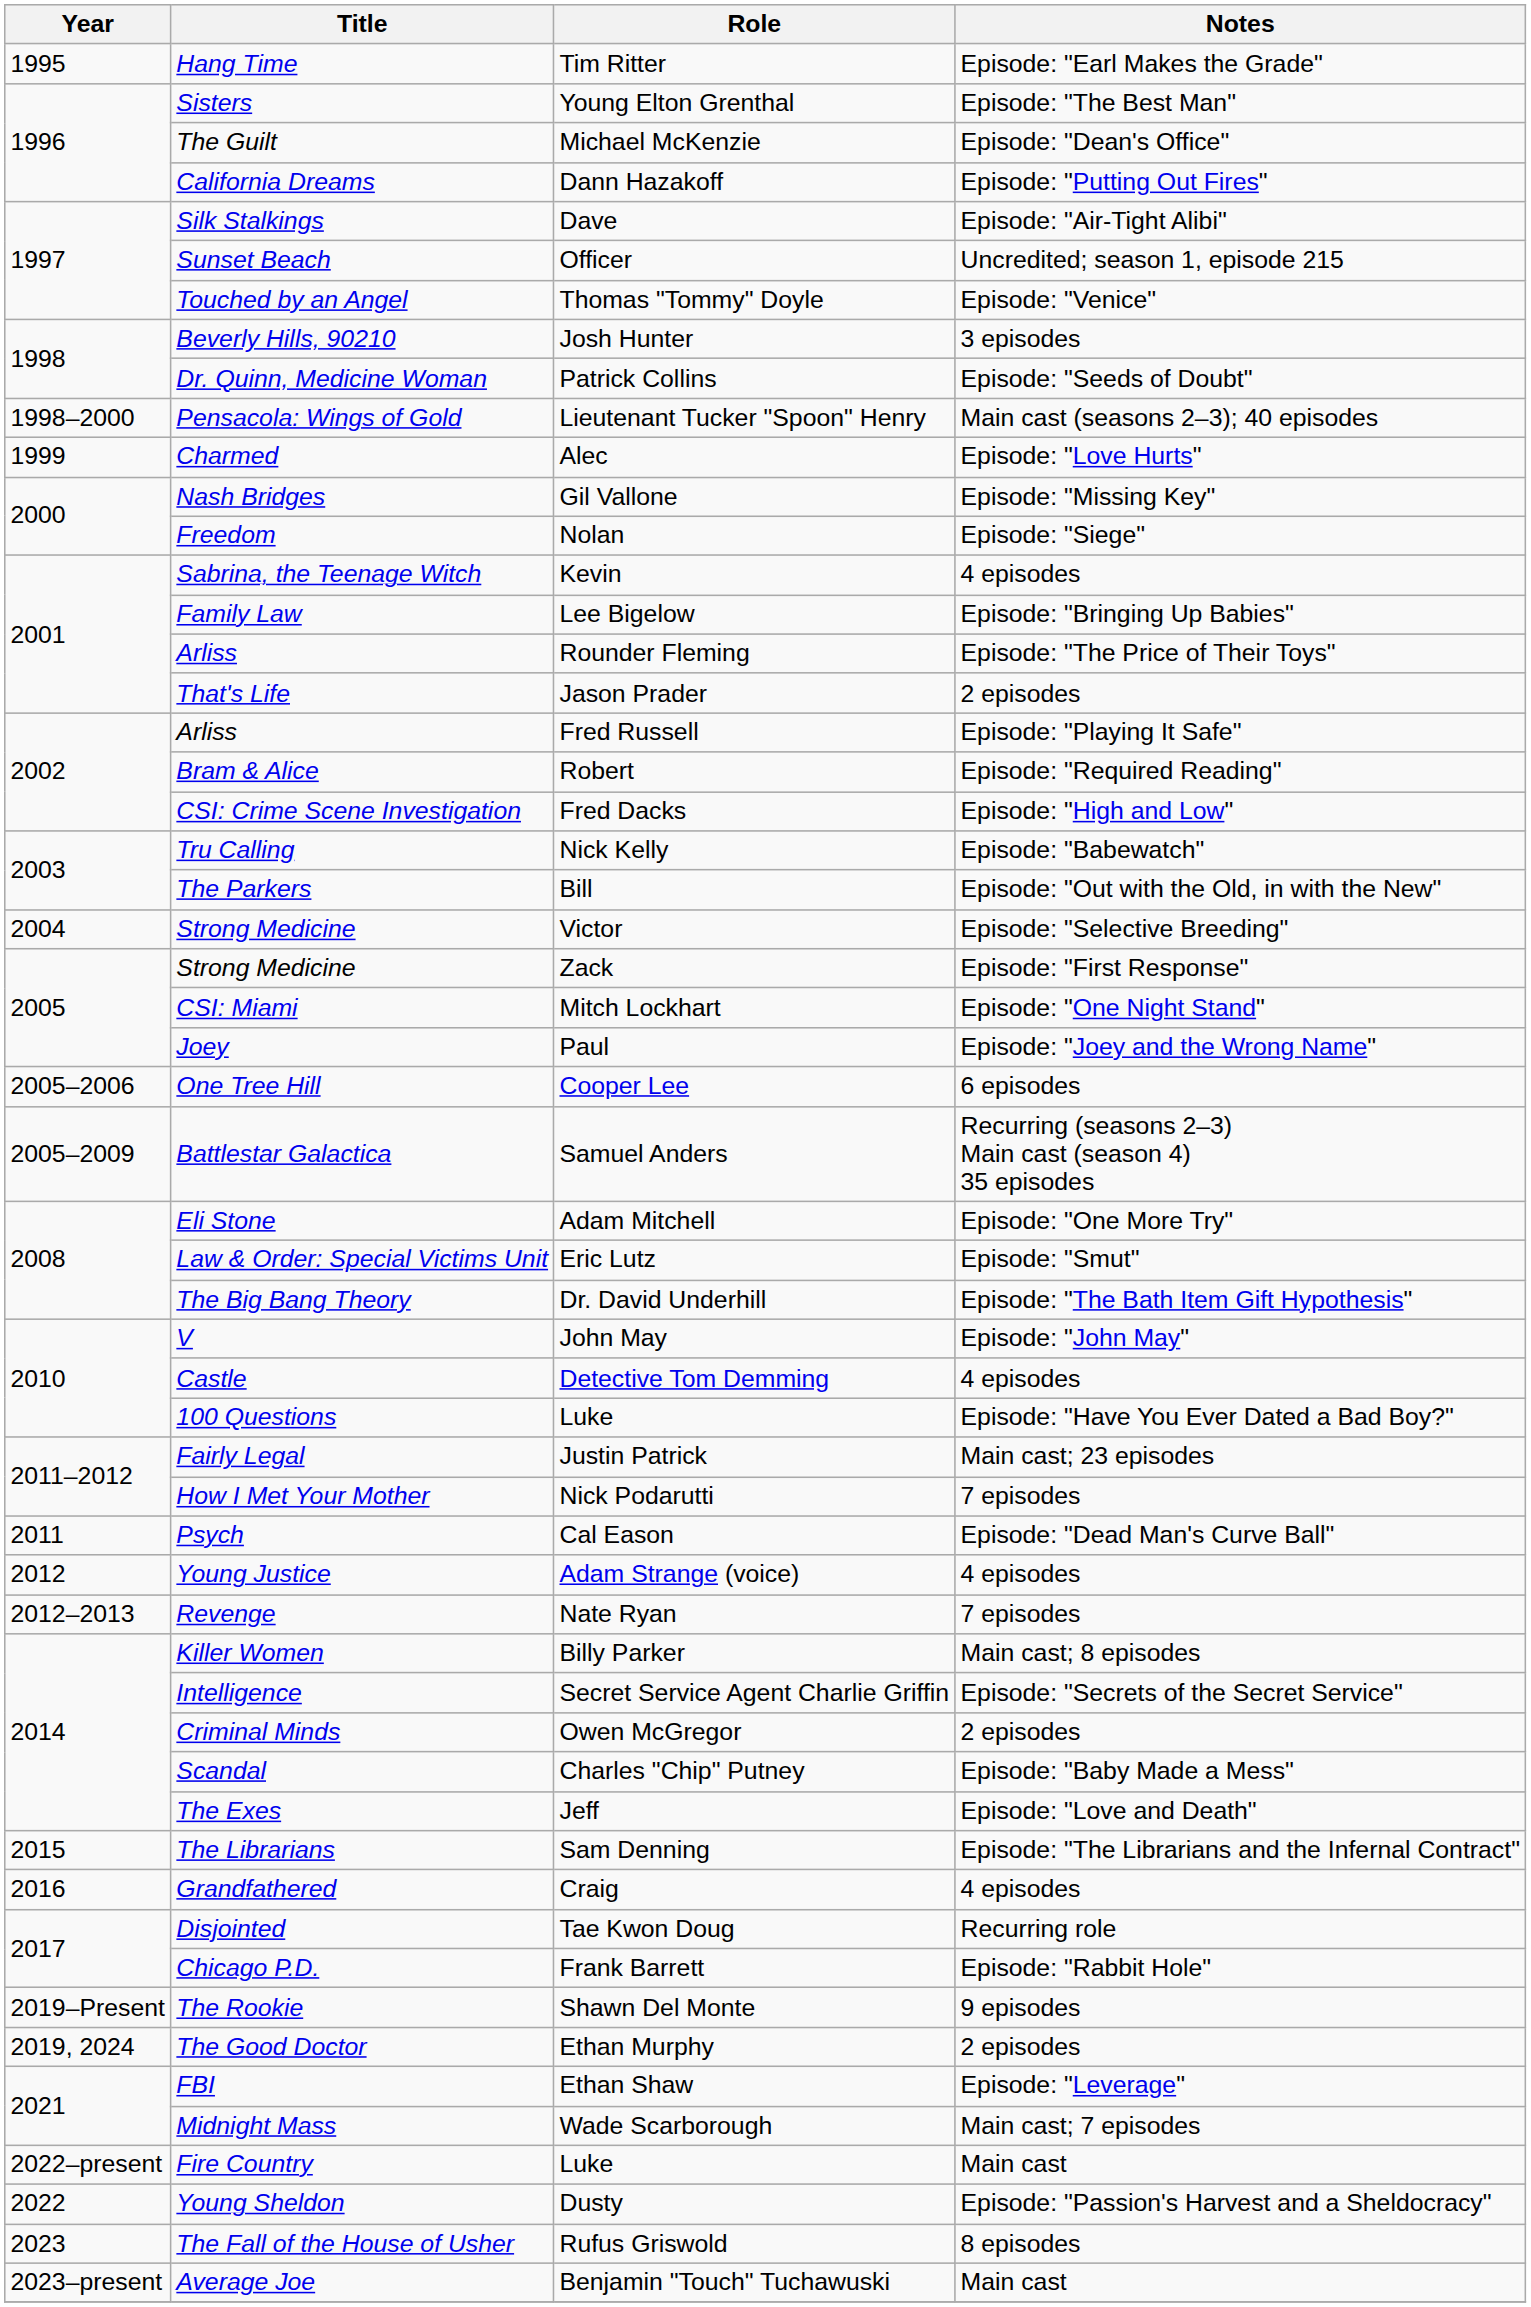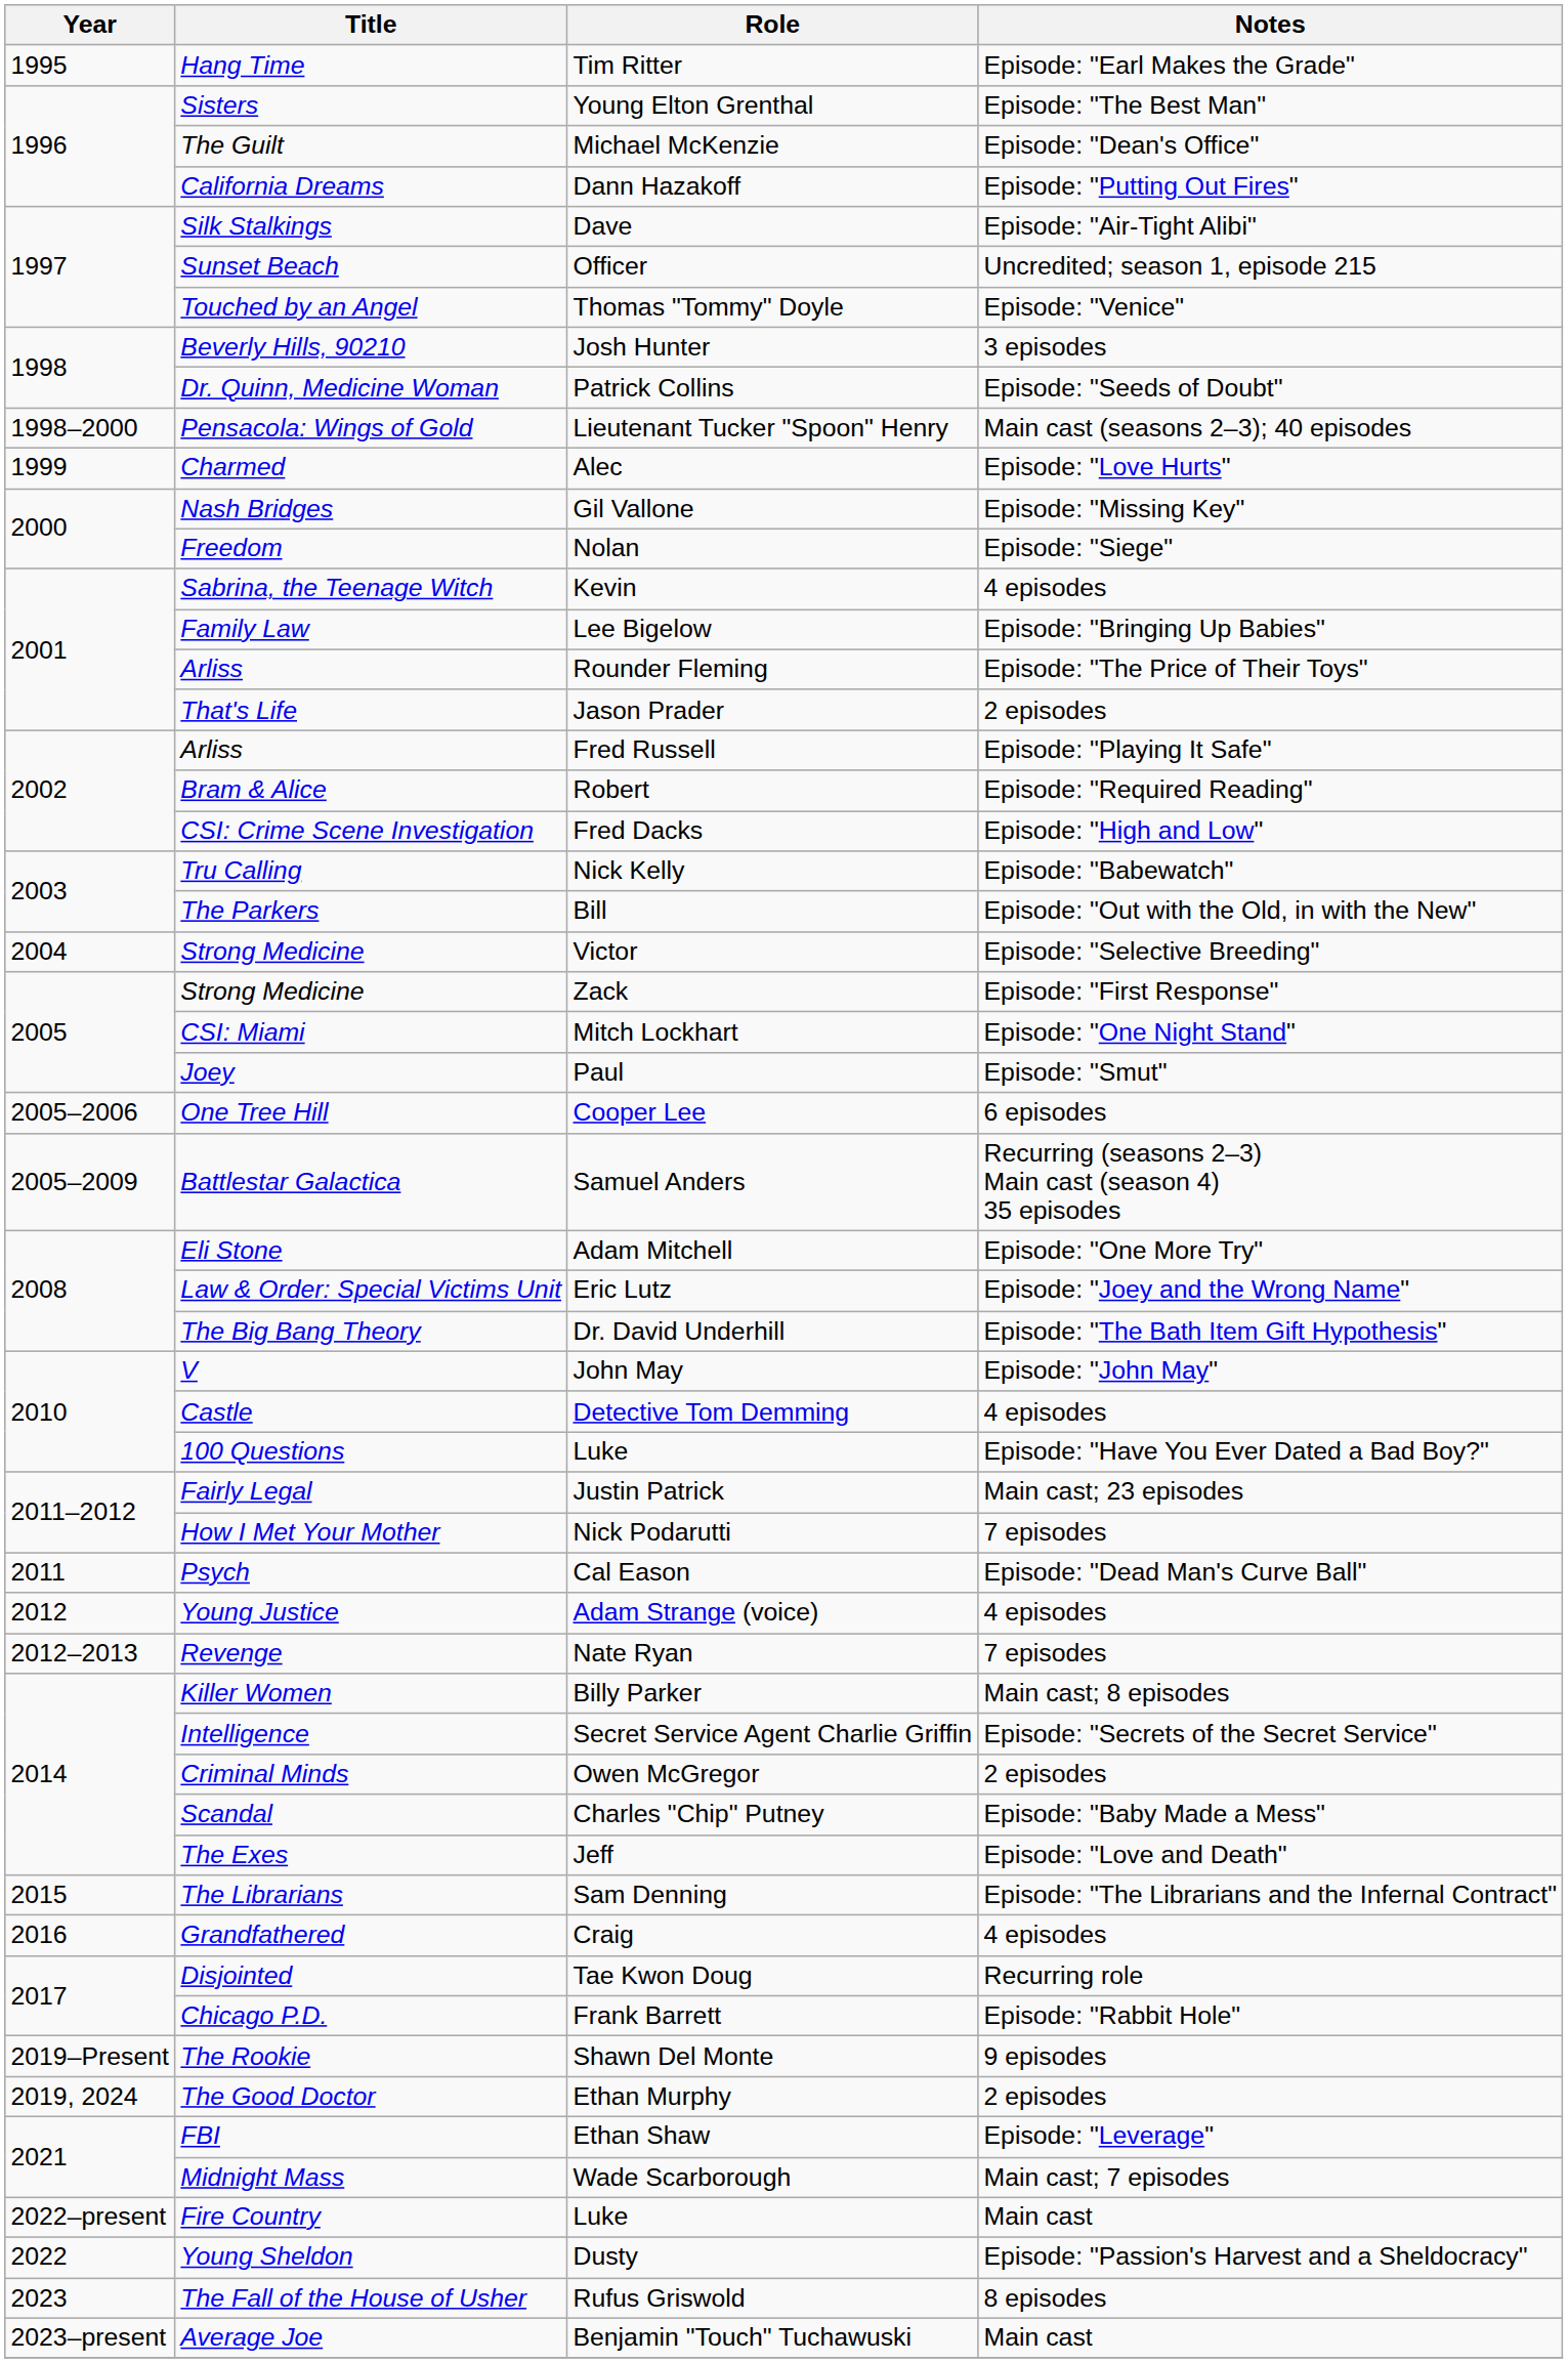Paul | Notes: Episode: "Joey and the Wrong Name" -> Episode: "Smut"
Eric Lutz | Notes: Episode: "Smut" -> Episode: "Joey and the Wrong Name"
